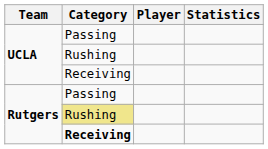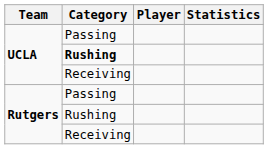UCLA / Rushing | Category: normal -> bold
Rutgers / Rushing | Category: khaki background -> no background
Rutgers / Receiving | Category: bold -> normal
